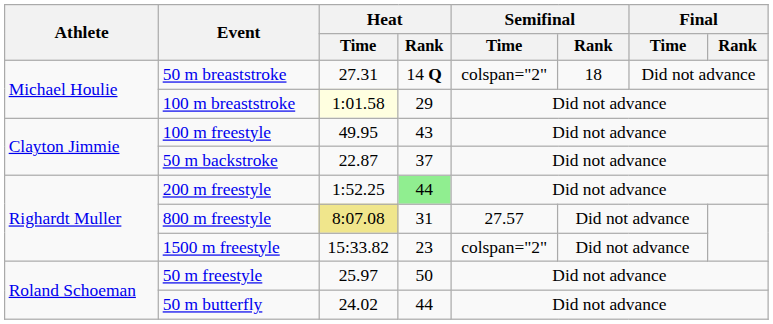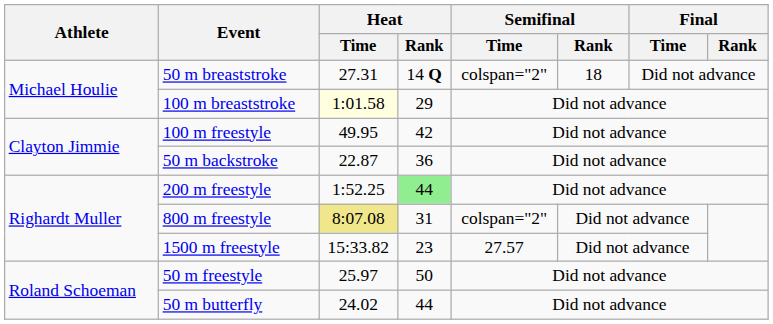100 m freestyle | Heat / Rank: 43 -> 42
50 m backstroke | Heat / Rank: 37 -> 36
800 m freestyle | Semifinal / Time: 27.57 -> colspan="2"
1500 m freestyle | Semifinal / Time: colspan="2" -> 27.57
